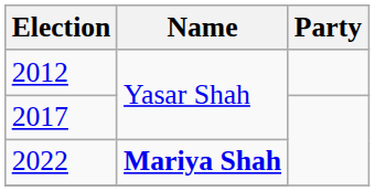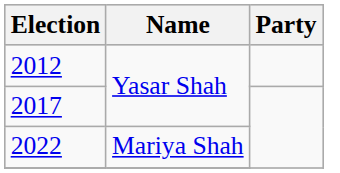2022 | Name: bold -> normal
